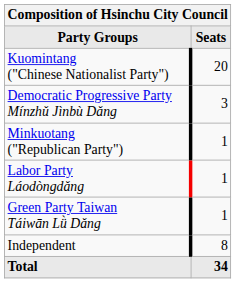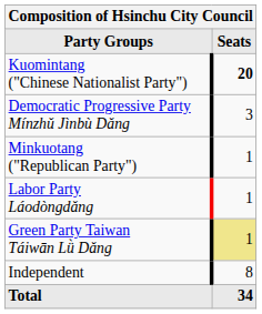Kuomintang ("Chinese Nationalist Party") | Seats: normal -> bold
Green Party Taiwan Táiwān Lǜ Dǎng | Seats: no background -> khaki background
